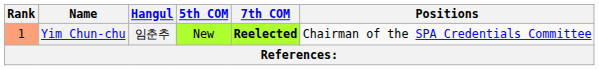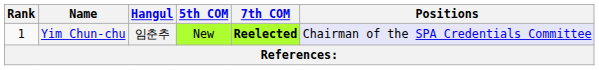Yim Chun-chu | Rank: lightsalmon background -> no background
Yim Chun-chu | Positions: no background -> lavender background
